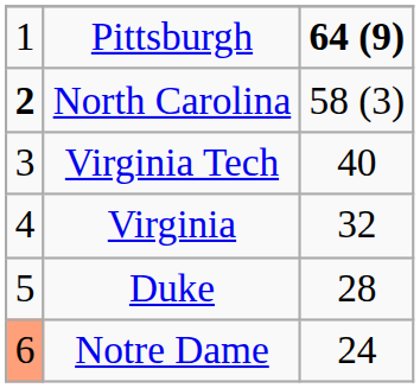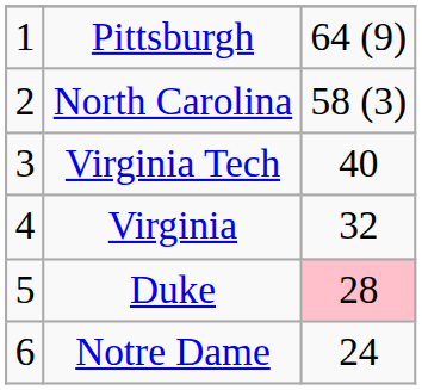Pittsburgh | column 3: bold -> normal
North Carolina | column 1: bold -> normal
Duke | column 3: no background -> pink background
Notre Dame | column 1: lightsalmon background -> no background
